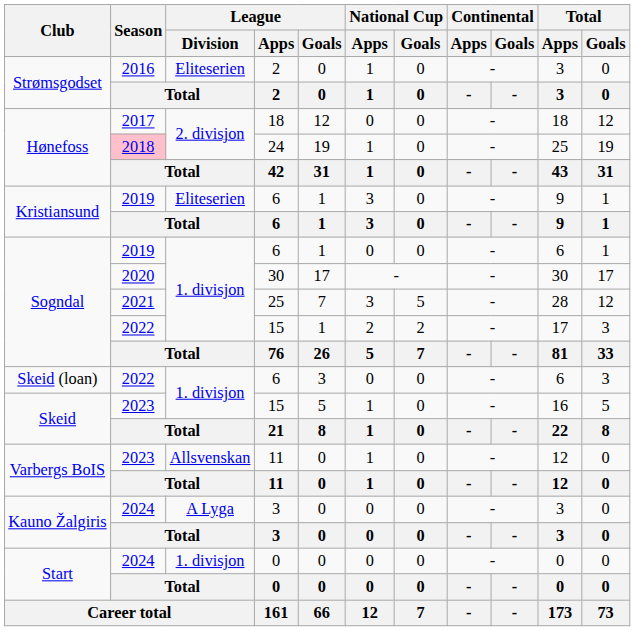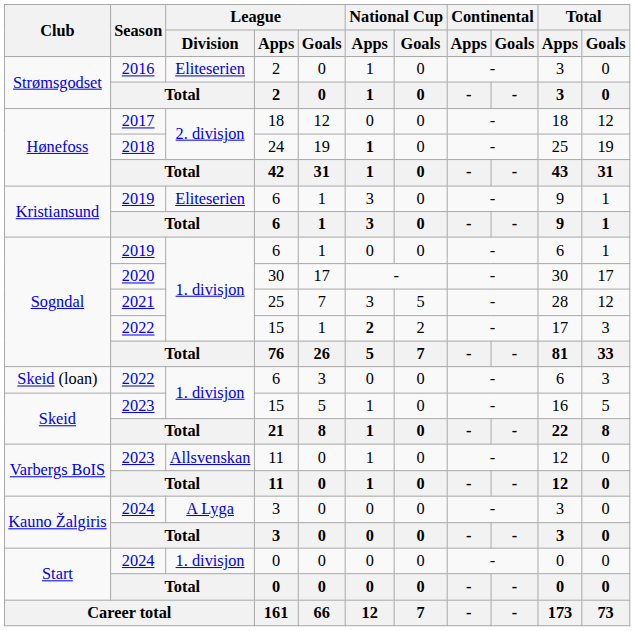24 | Season: pink background -> no background
24 | National Cup / Apps: normal -> bold
Sogndal / 15 | National Cup / Apps: normal -> bold
